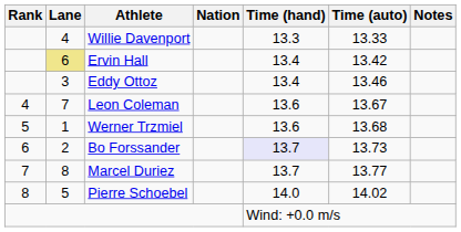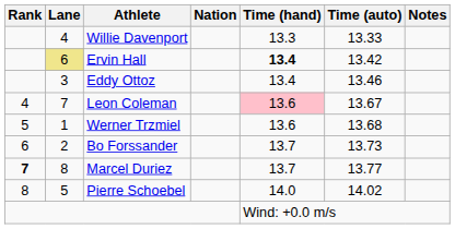Ervin Hall | Time (hand): normal -> bold
Leon Coleman | Time (hand): no background -> pink background
Bo Forssander | Time (hand): lavender background -> no background
Marcel Duriez | Rank: normal -> bold
